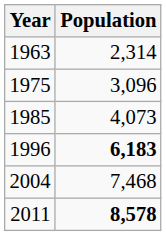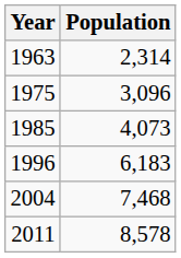1996 | Population: bold -> normal
2011 | Population: bold -> normal
